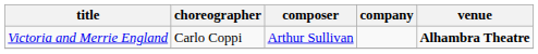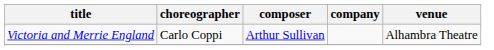Victoria and Merrie England | venue: bold -> normal
